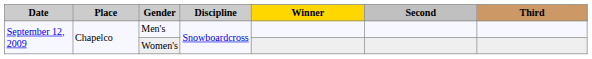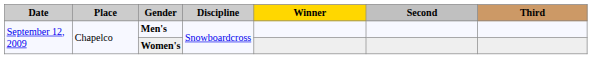Men's | Gender: normal -> bold
Women's | Gender: normal -> bold
